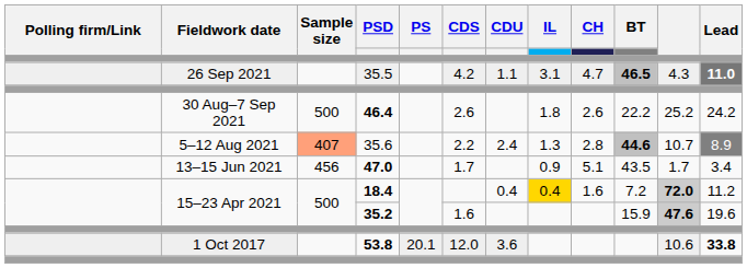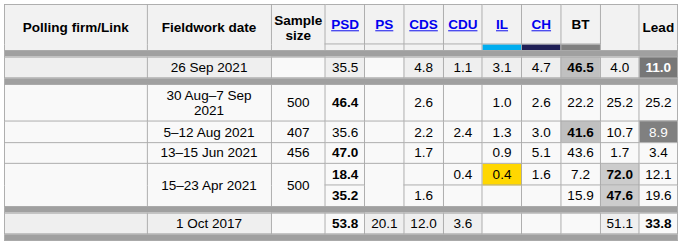35.5 | CDS: 4.2 -> 4.8
35.5 | column 11: 4.3 -> 4.0
46.4 | IL: 1.8 -> 1.0
46.4 | Lead: 24.2 -> 25.2
35.6 | Sample size: lightsalmon background -> no background
35.6 | CH: 2.8 -> 3.0
35.6 | BT: 44.6 -> 41.6
47.0 | BT: 43.5 -> 43.6
18.4 | Lead: 11.2 -> 12.1
53.8 | column 11: 10.6 -> 51.1
